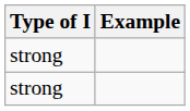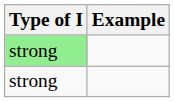row 2 | Type of I: no background -> lightgreen background
